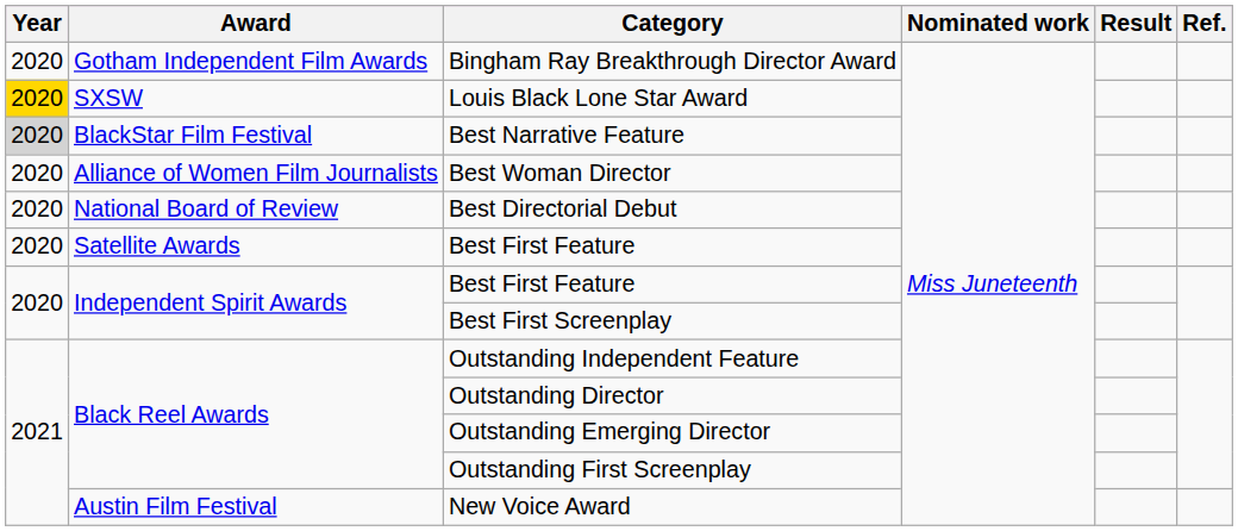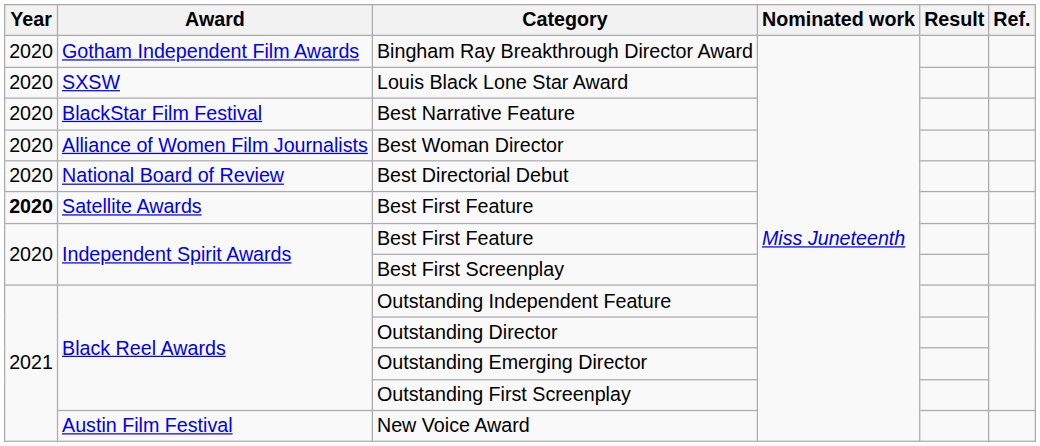Louis Black Lone Star Award | Year: gold background -> no background
Best Narrative Feature | Year: lightgrey background -> no background
Satellite Awards / Best First Feature | Year: normal -> bold
